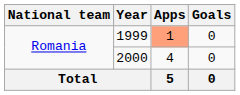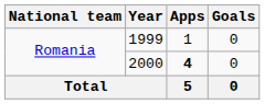1999 | Apps: lightsalmon background -> no background
2000 | Apps: normal -> bold
